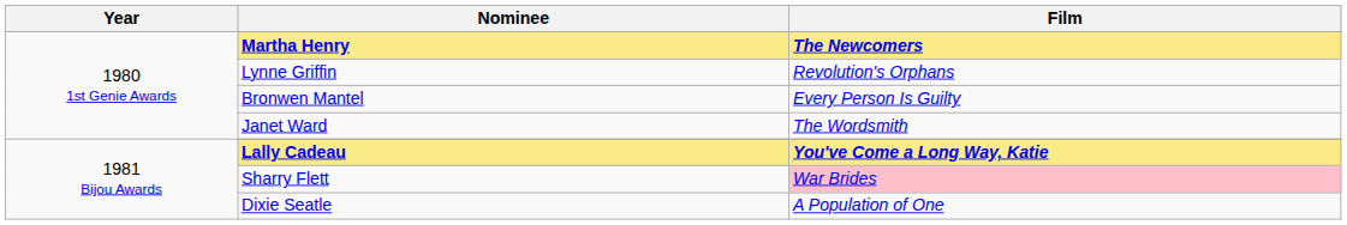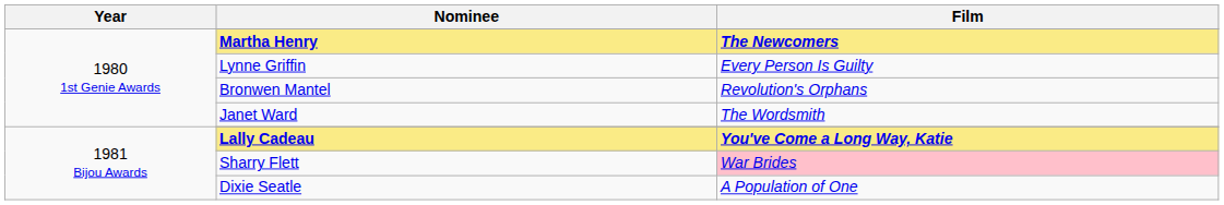Lynne Griffin | Film: Revolution's Orphans -> Every Person Is Guilty
Bronwen Mantel | Film: Every Person Is Guilty -> Revolution's Orphans
